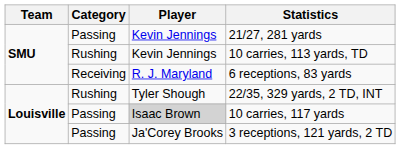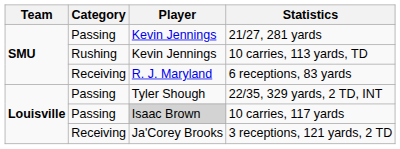22/35, 329 yards, 2 TD, INT | Category: Rushing -> Passing
3 receptions, 121 yards, 2 TD | Category: Passing -> Receiving
